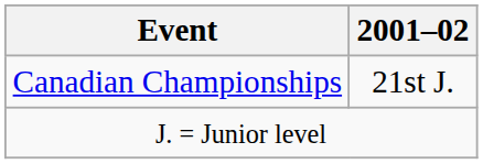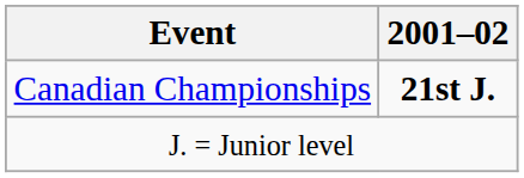Canadian Championships | 2001–02: normal -> bold
